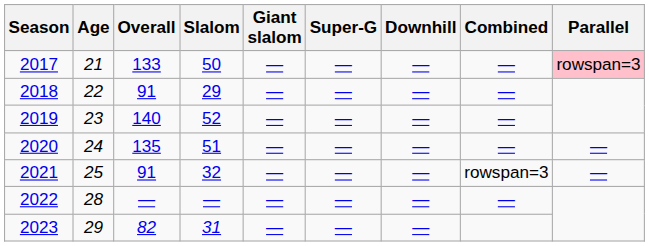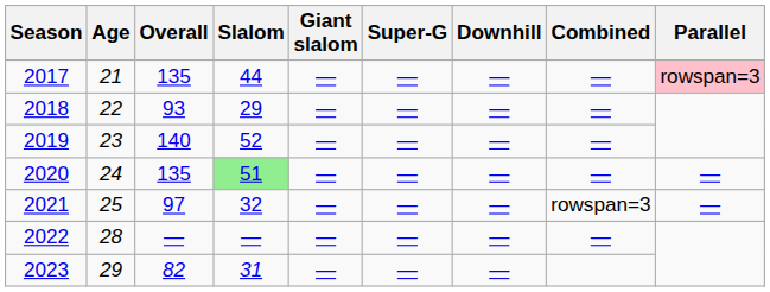2017 | Overall: 133 -> 135
2017 | Slalom: 50 -> 44
2018 | Overall: 91 -> 93
2020 | Slalom: no background -> lightgreen background
2021 | Overall: 91 -> 97
